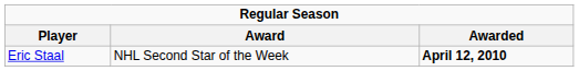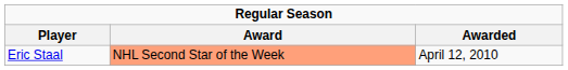Eric Staal | Award: no background -> lightsalmon background
Eric Staal | Awarded: bold -> normal
